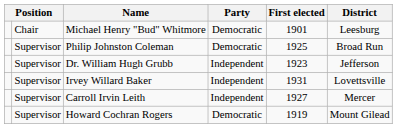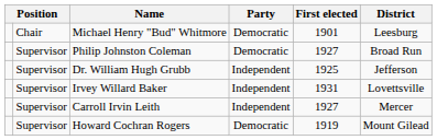Philip Johnston Coleman | First elected: 1925 -> 1927
Dr. William Hugh Grubb | First elected: 1923 -> 1925
